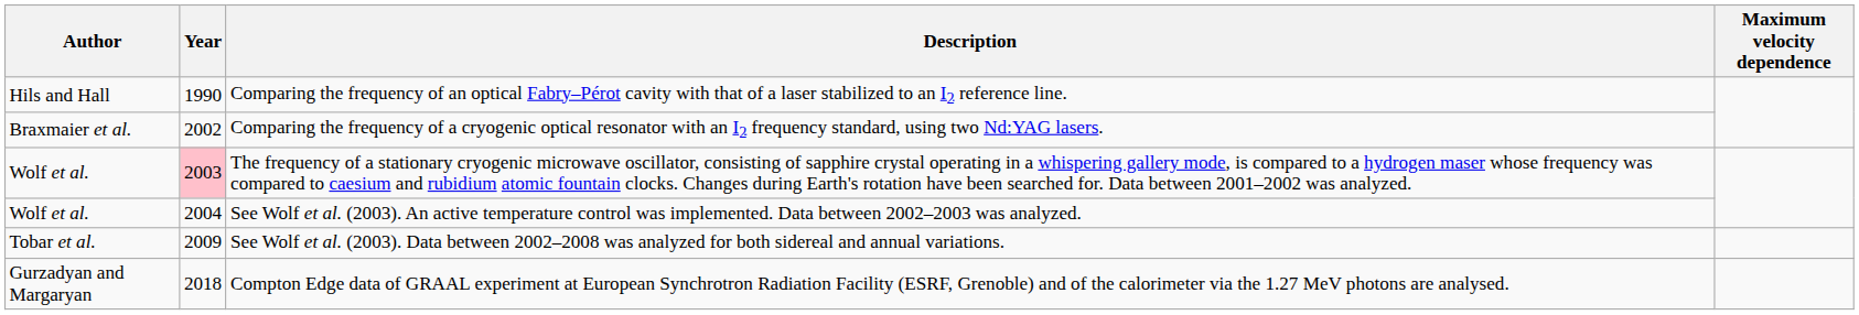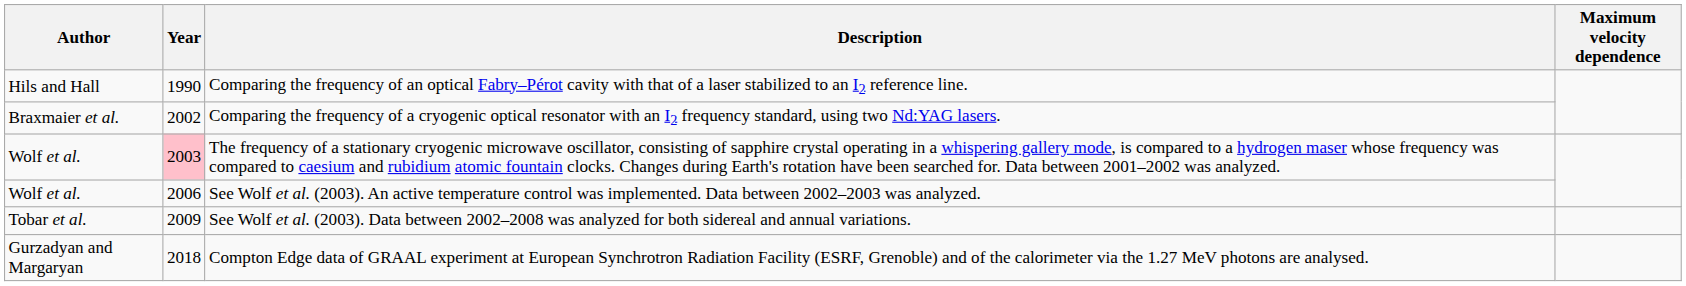row 5 | Year: 2004 -> 2006
